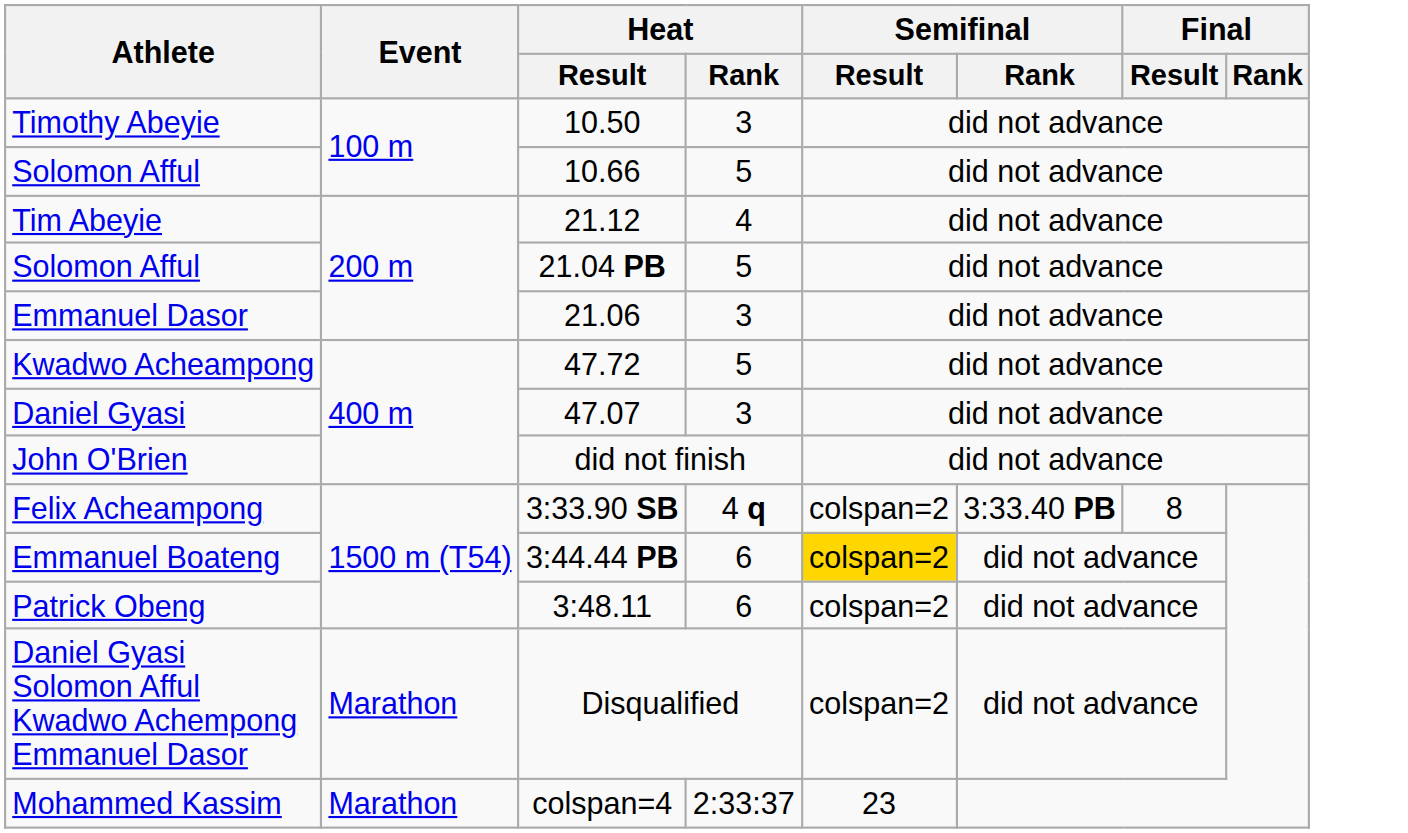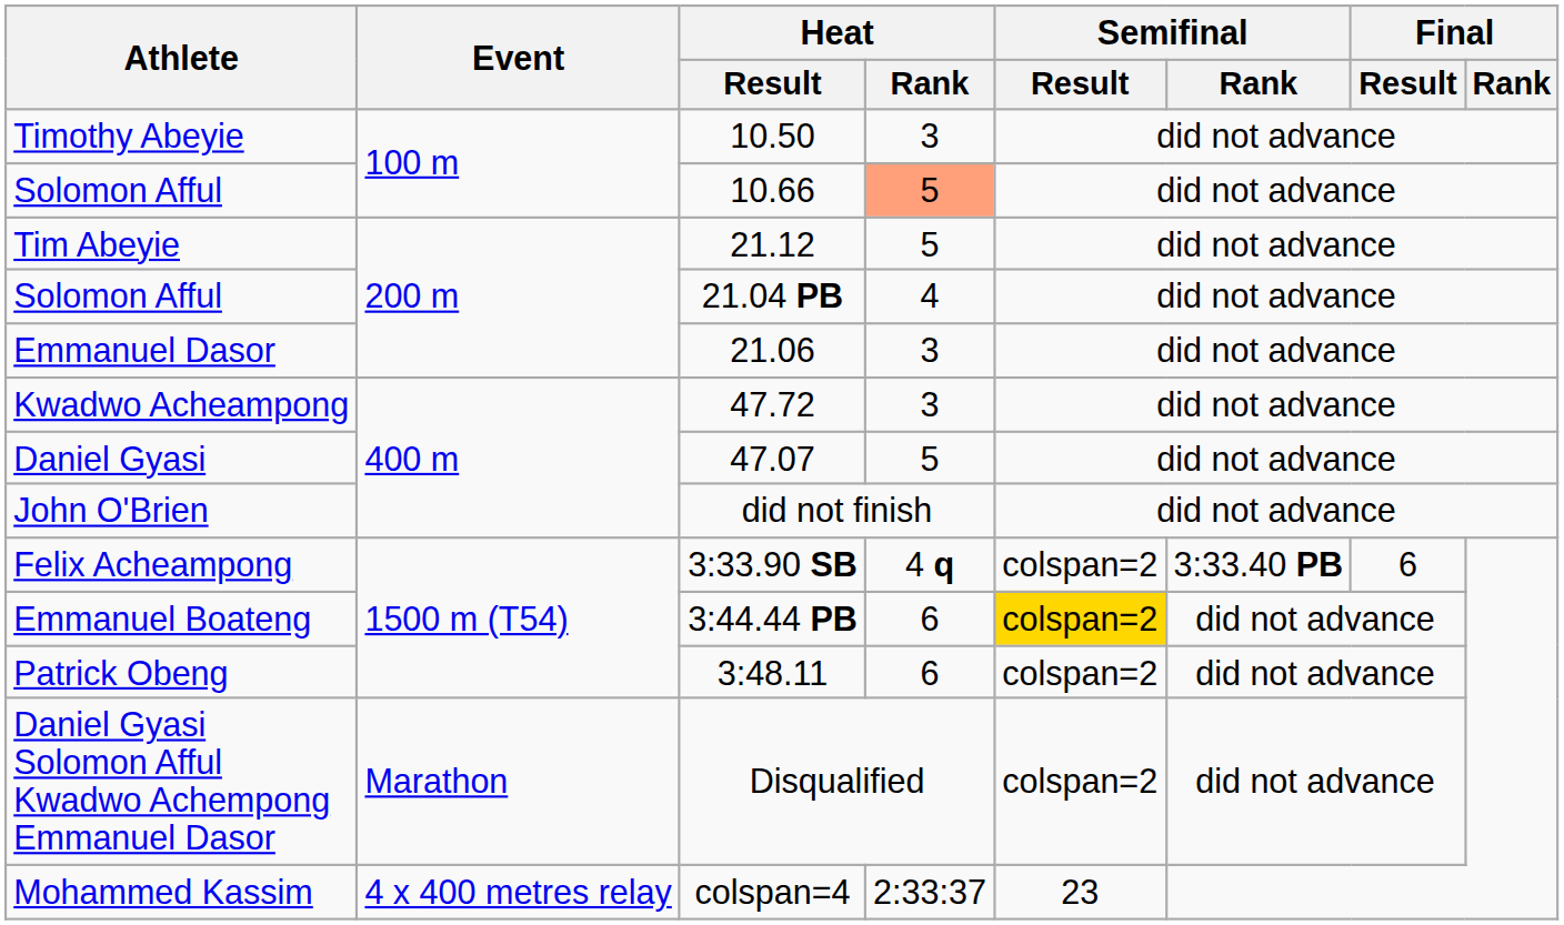Solomon Afful / 10.66 | Heat / Rank: no background -> lightsalmon background
Tim Abeyie | Heat / Rank: 4 -> 5
Solomon Afful / 21.04 PB | Heat / Rank: 5 -> 4
Kwadwo Acheampong | Heat / Rank: 5 -> 3
Daniel Gyasi | Heat / Rank: 3 -> 5
Felix Acheampong | Final / Result: 8 -> 6
Mohammed Kassim | Event: Marathon -> 4 x 400 metres relay
